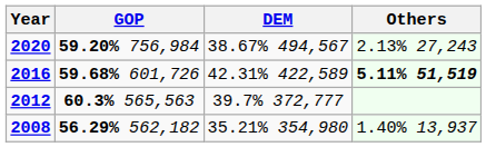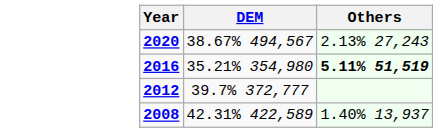- column: GOP | 59.20% 756,984 | 59.68% 601,726 | 60.3% 565,563 | 56.29% 562,182
2016 | DEM: 42.31% 422,589 -> 35.21% 354,980
2008 | DEM: 35.21% 354,980 -> 42.31% 422,589
